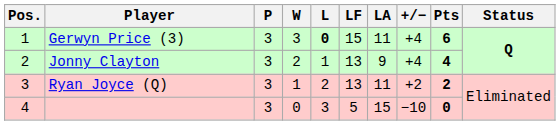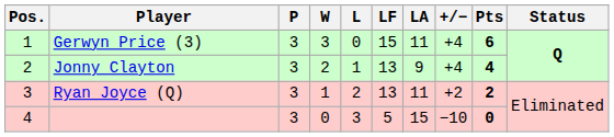Gerwyn Price (3) | L: bold -> normal
